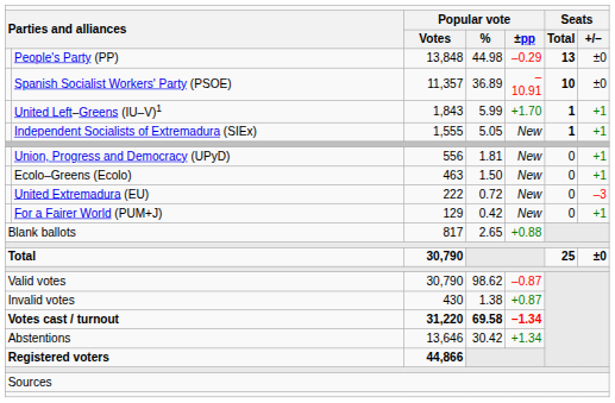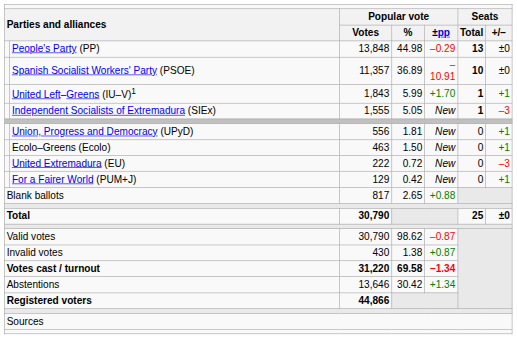Independent Socialists of Extremadura (SIEx) | column 7: +1 -> –3
